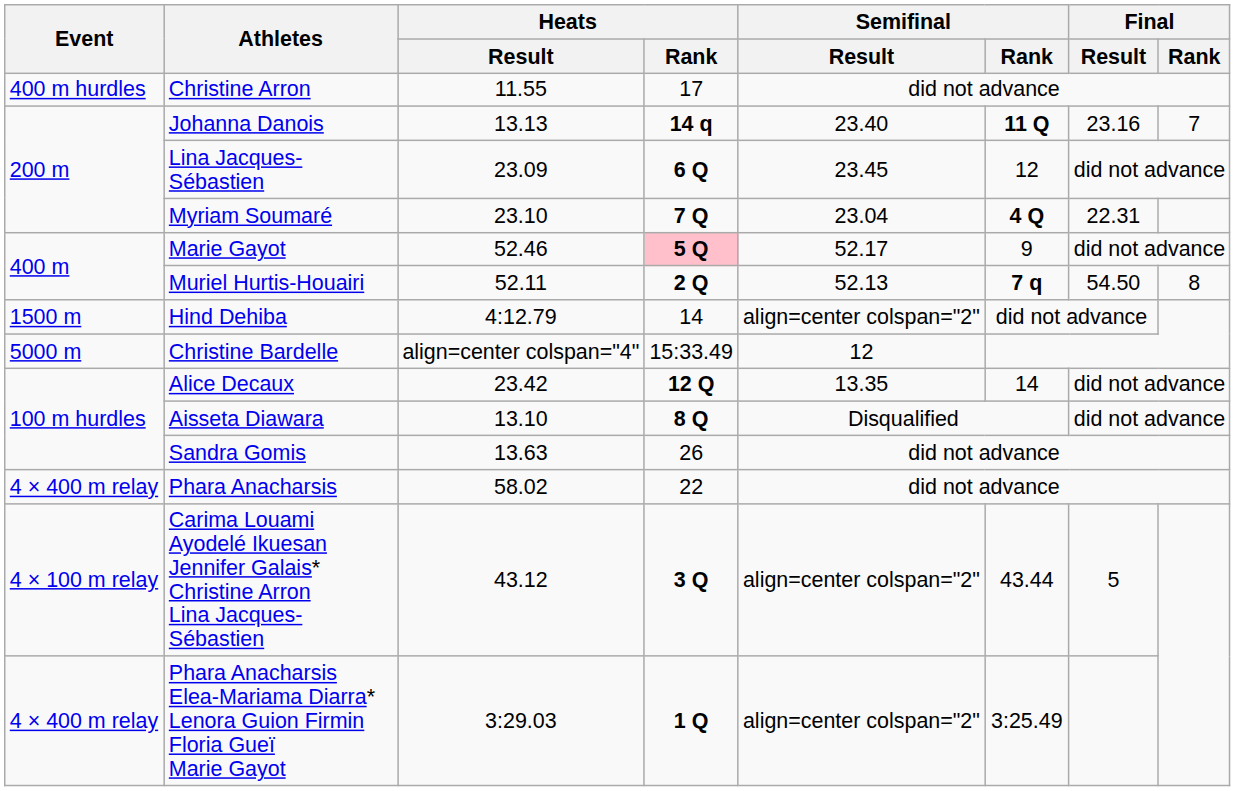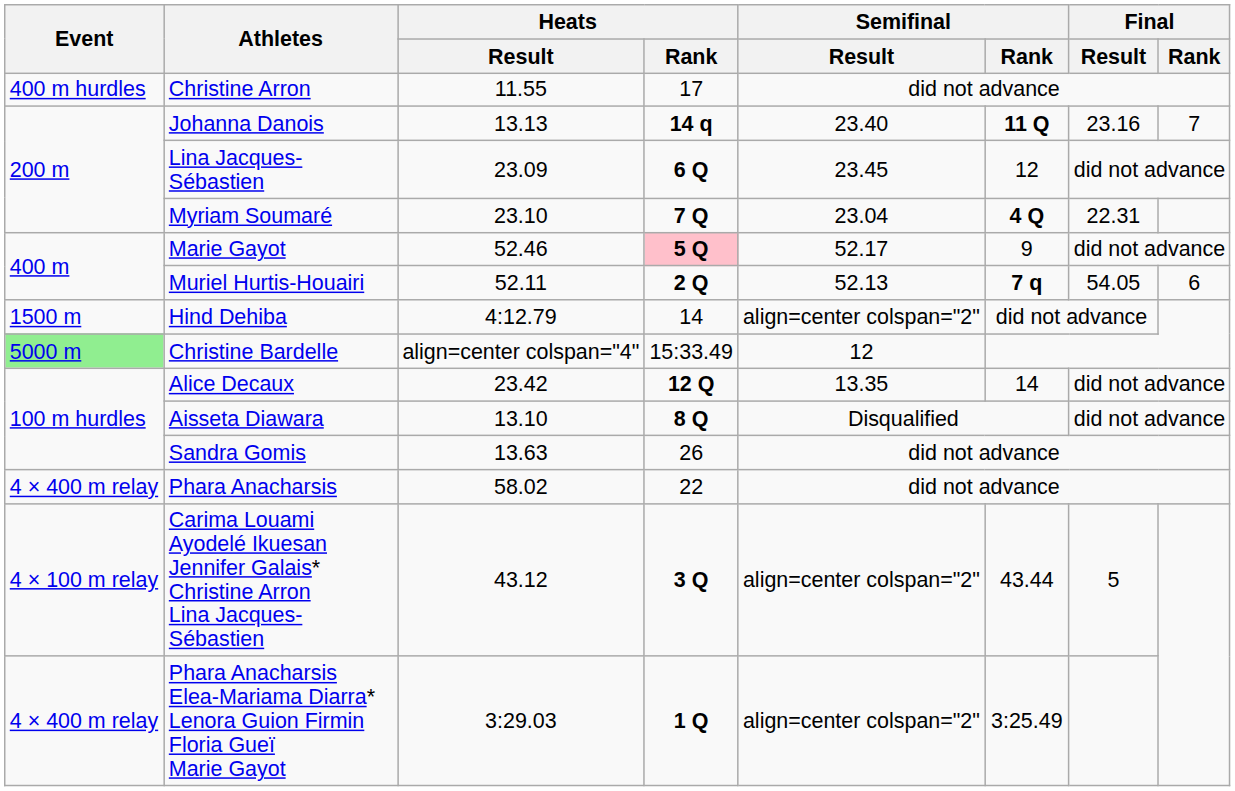Muriel Hurtis-Houairi | Final / Result: 54.50 -> 54.05
Muriel Hurtis-Houairi | Final / Rank: 8 -> 6
Christine Bardelle | Event: no background -> lightgreen background
